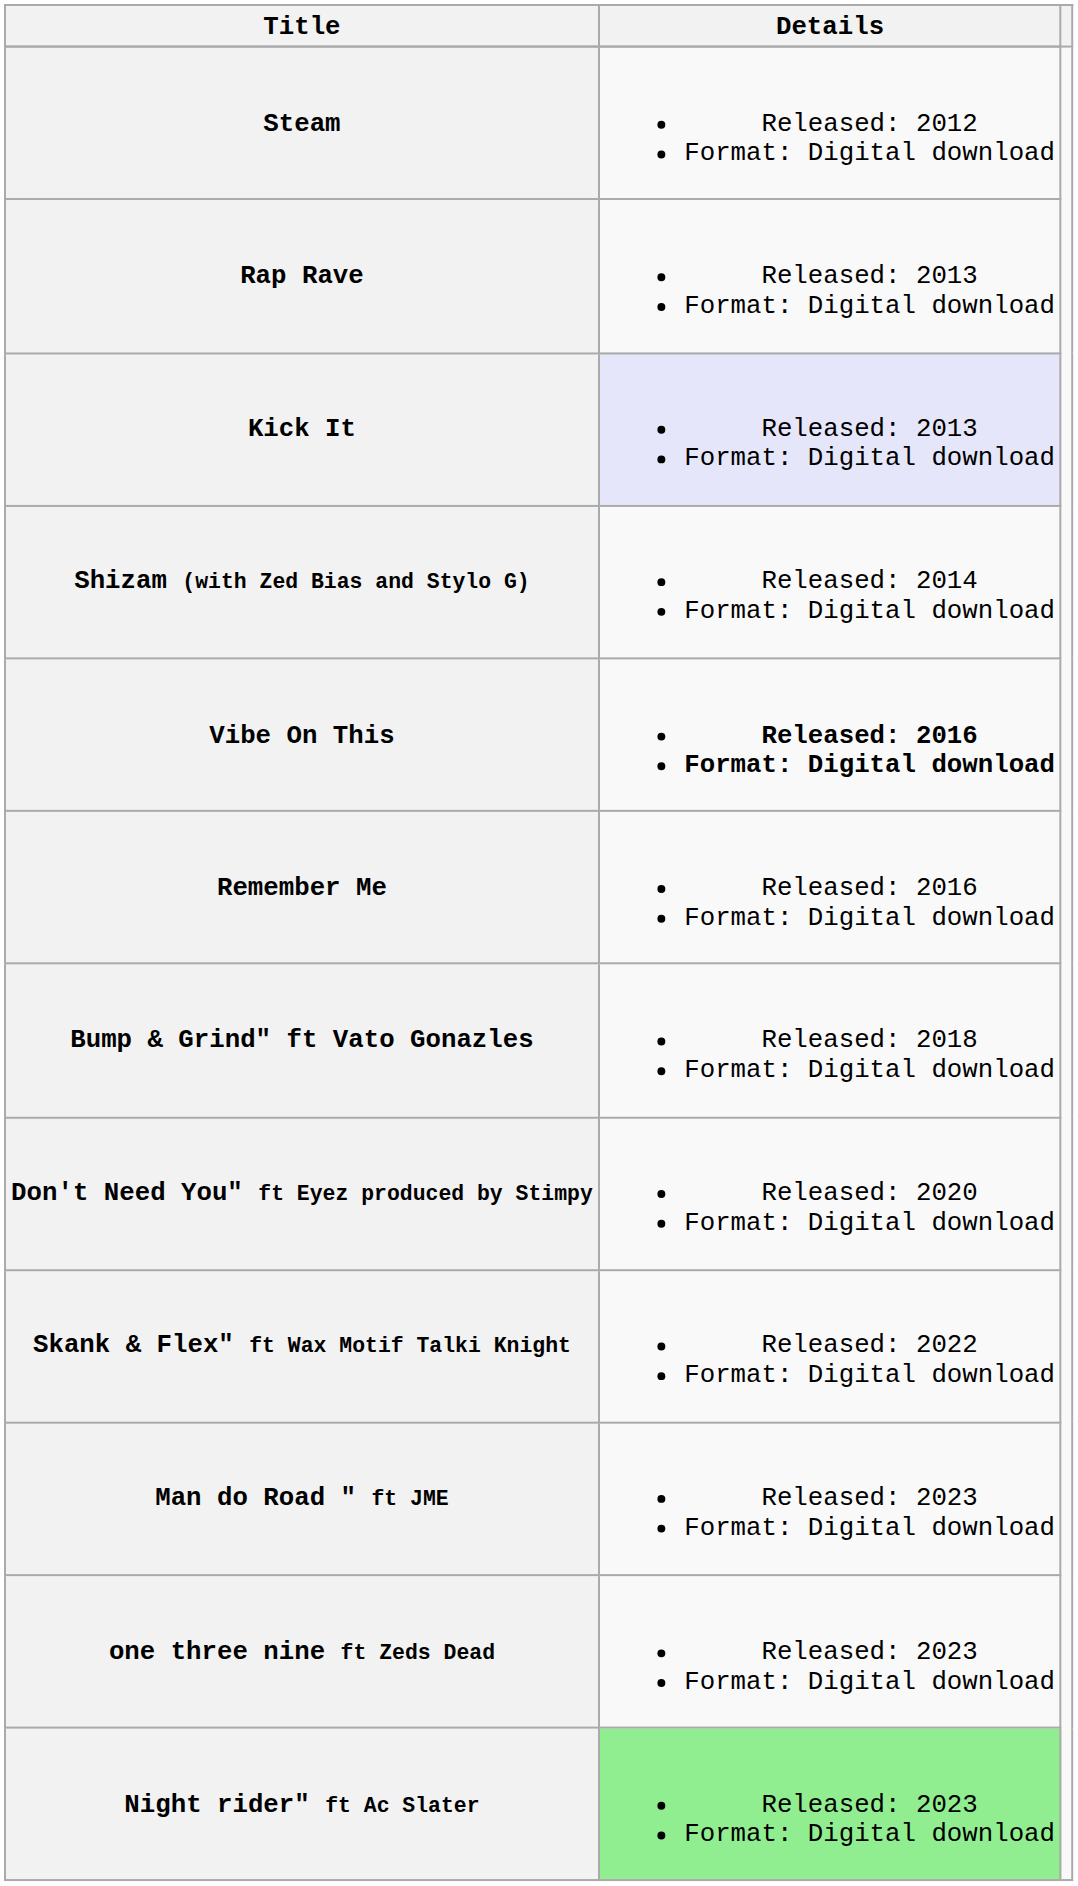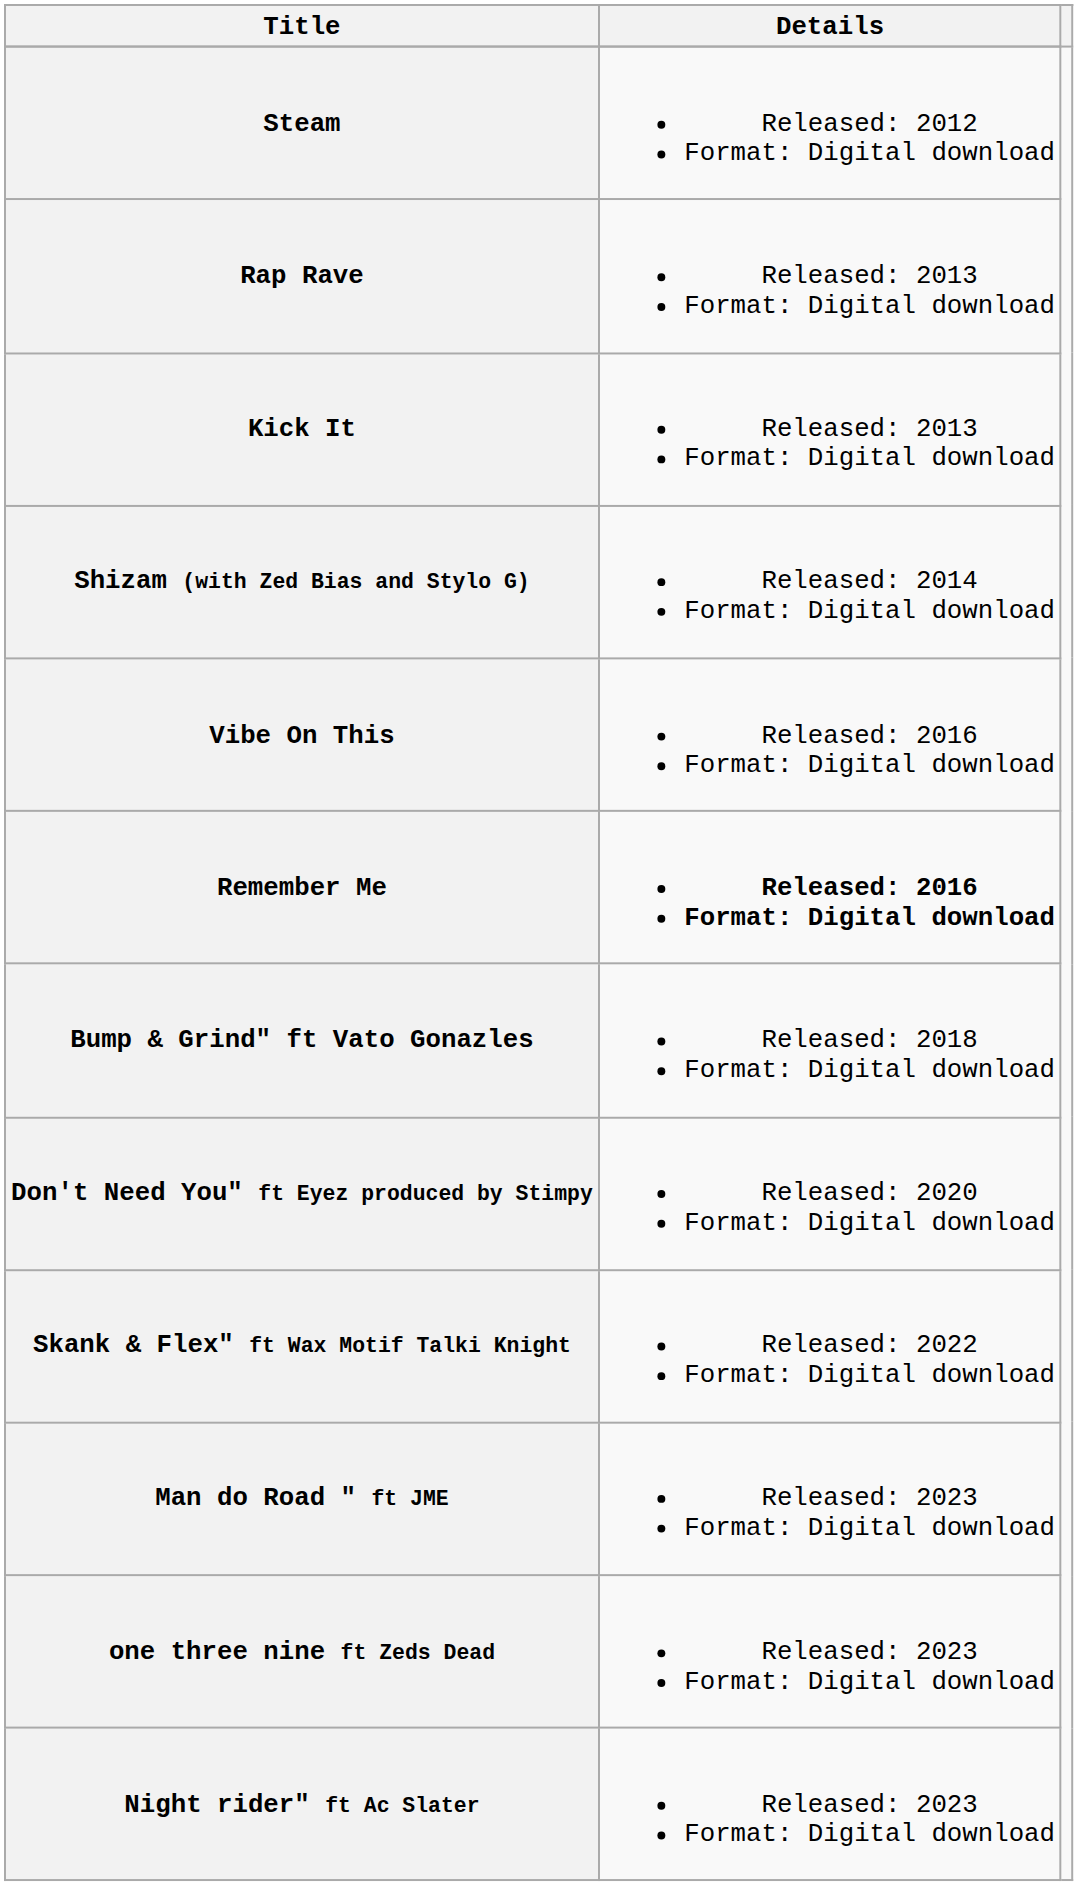Kick It | Details: lavender background -> no background
Vibe On This | Details: bold -> normal
Remember Me | Details: normal -> bold
Night rider" ft Ac Slater | Details: lightgreen background -> no background
